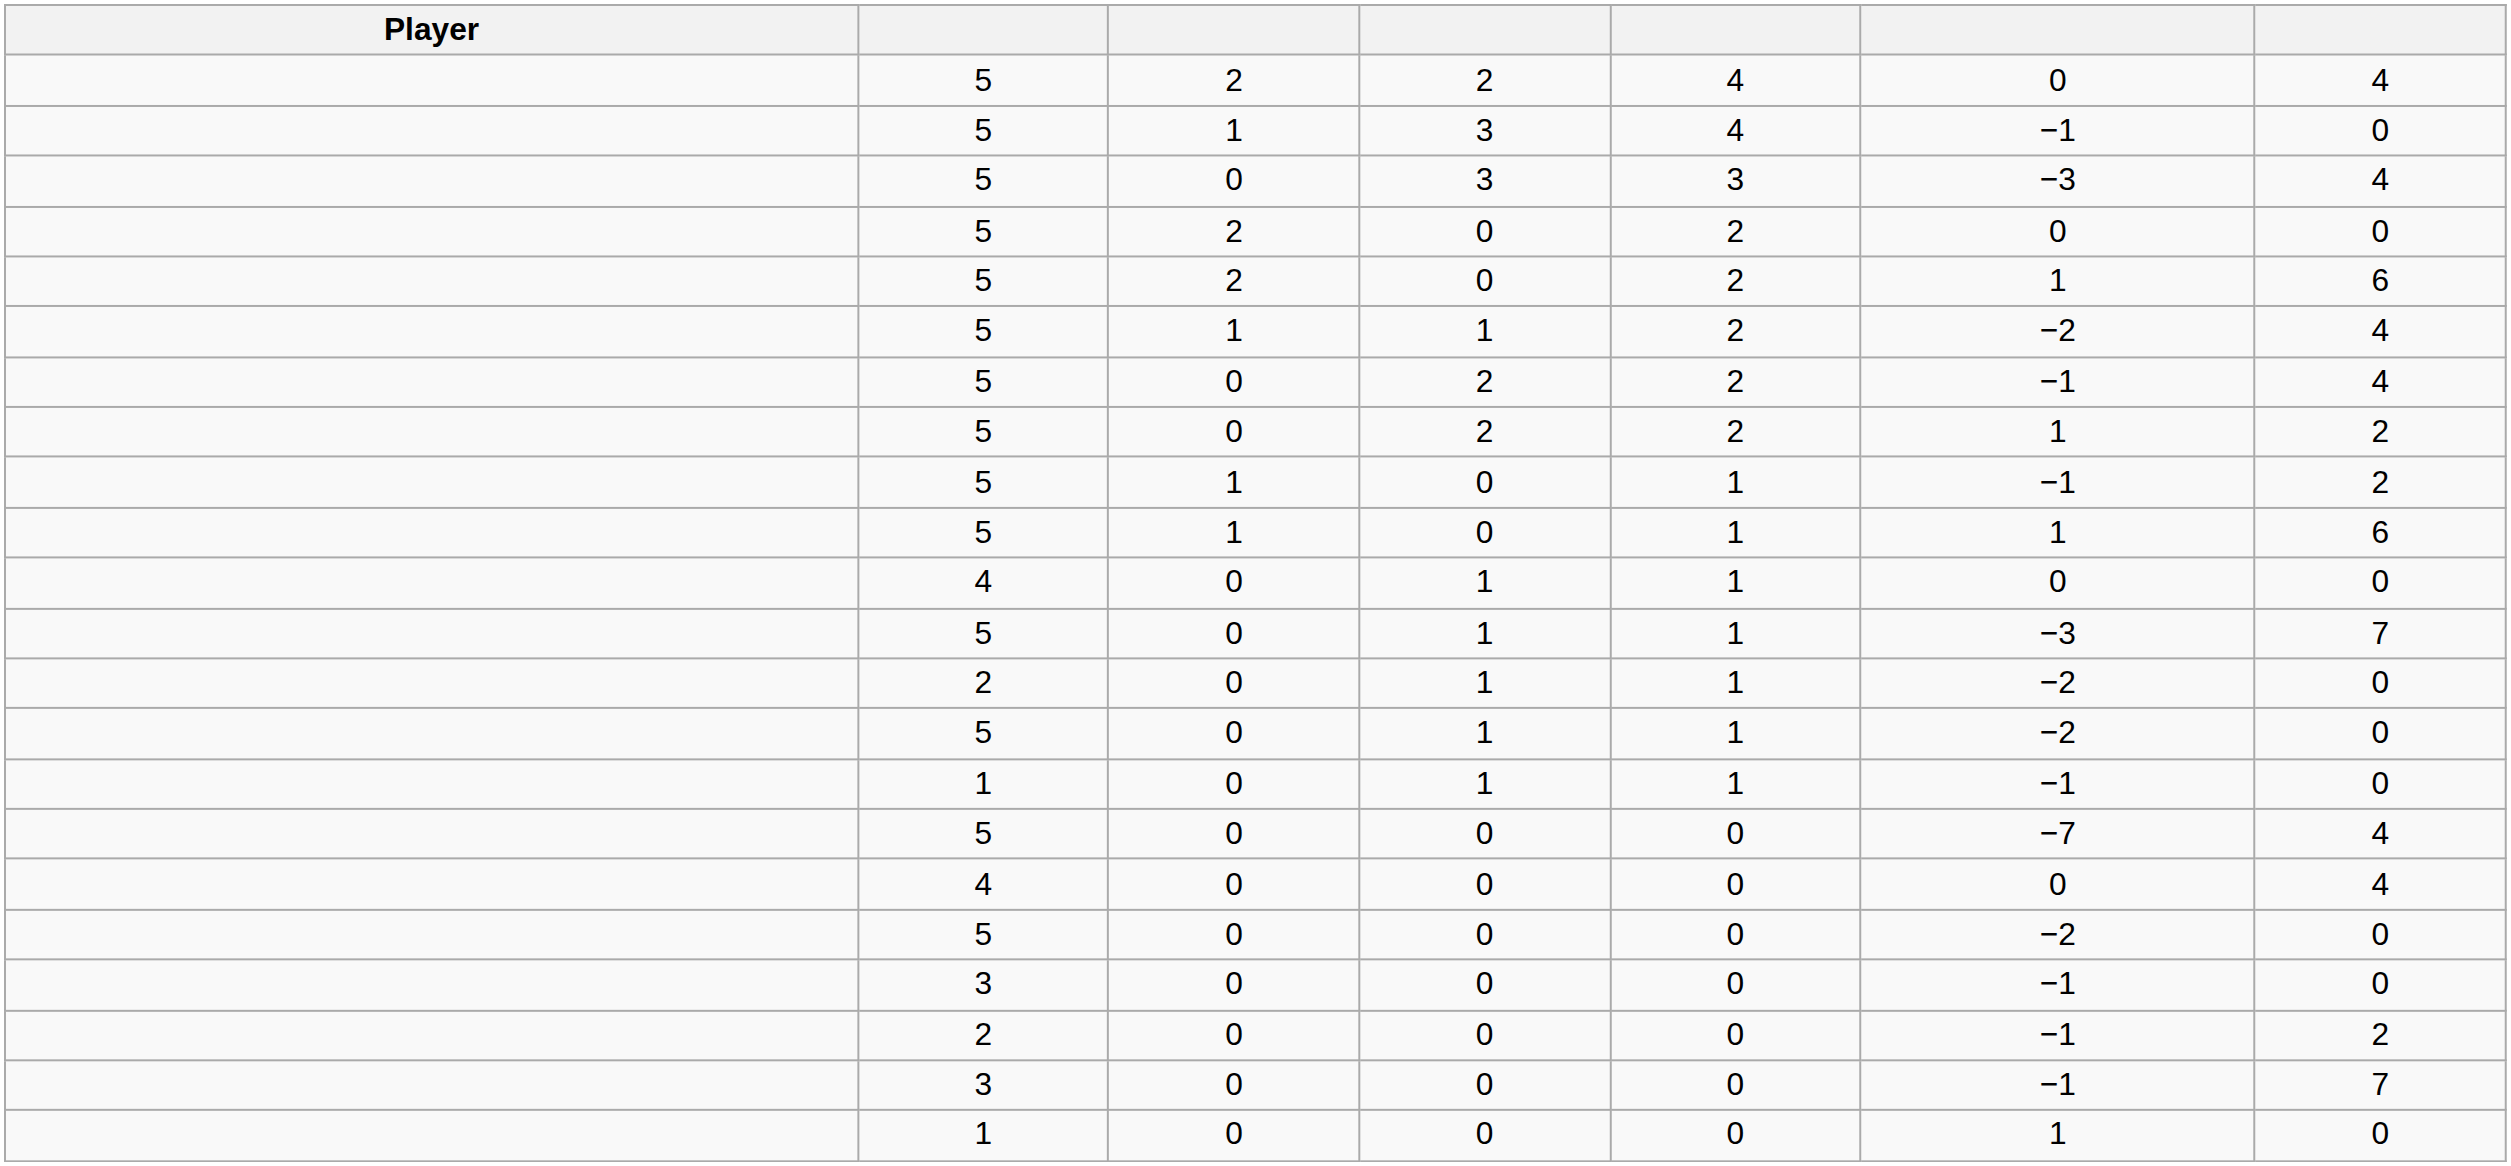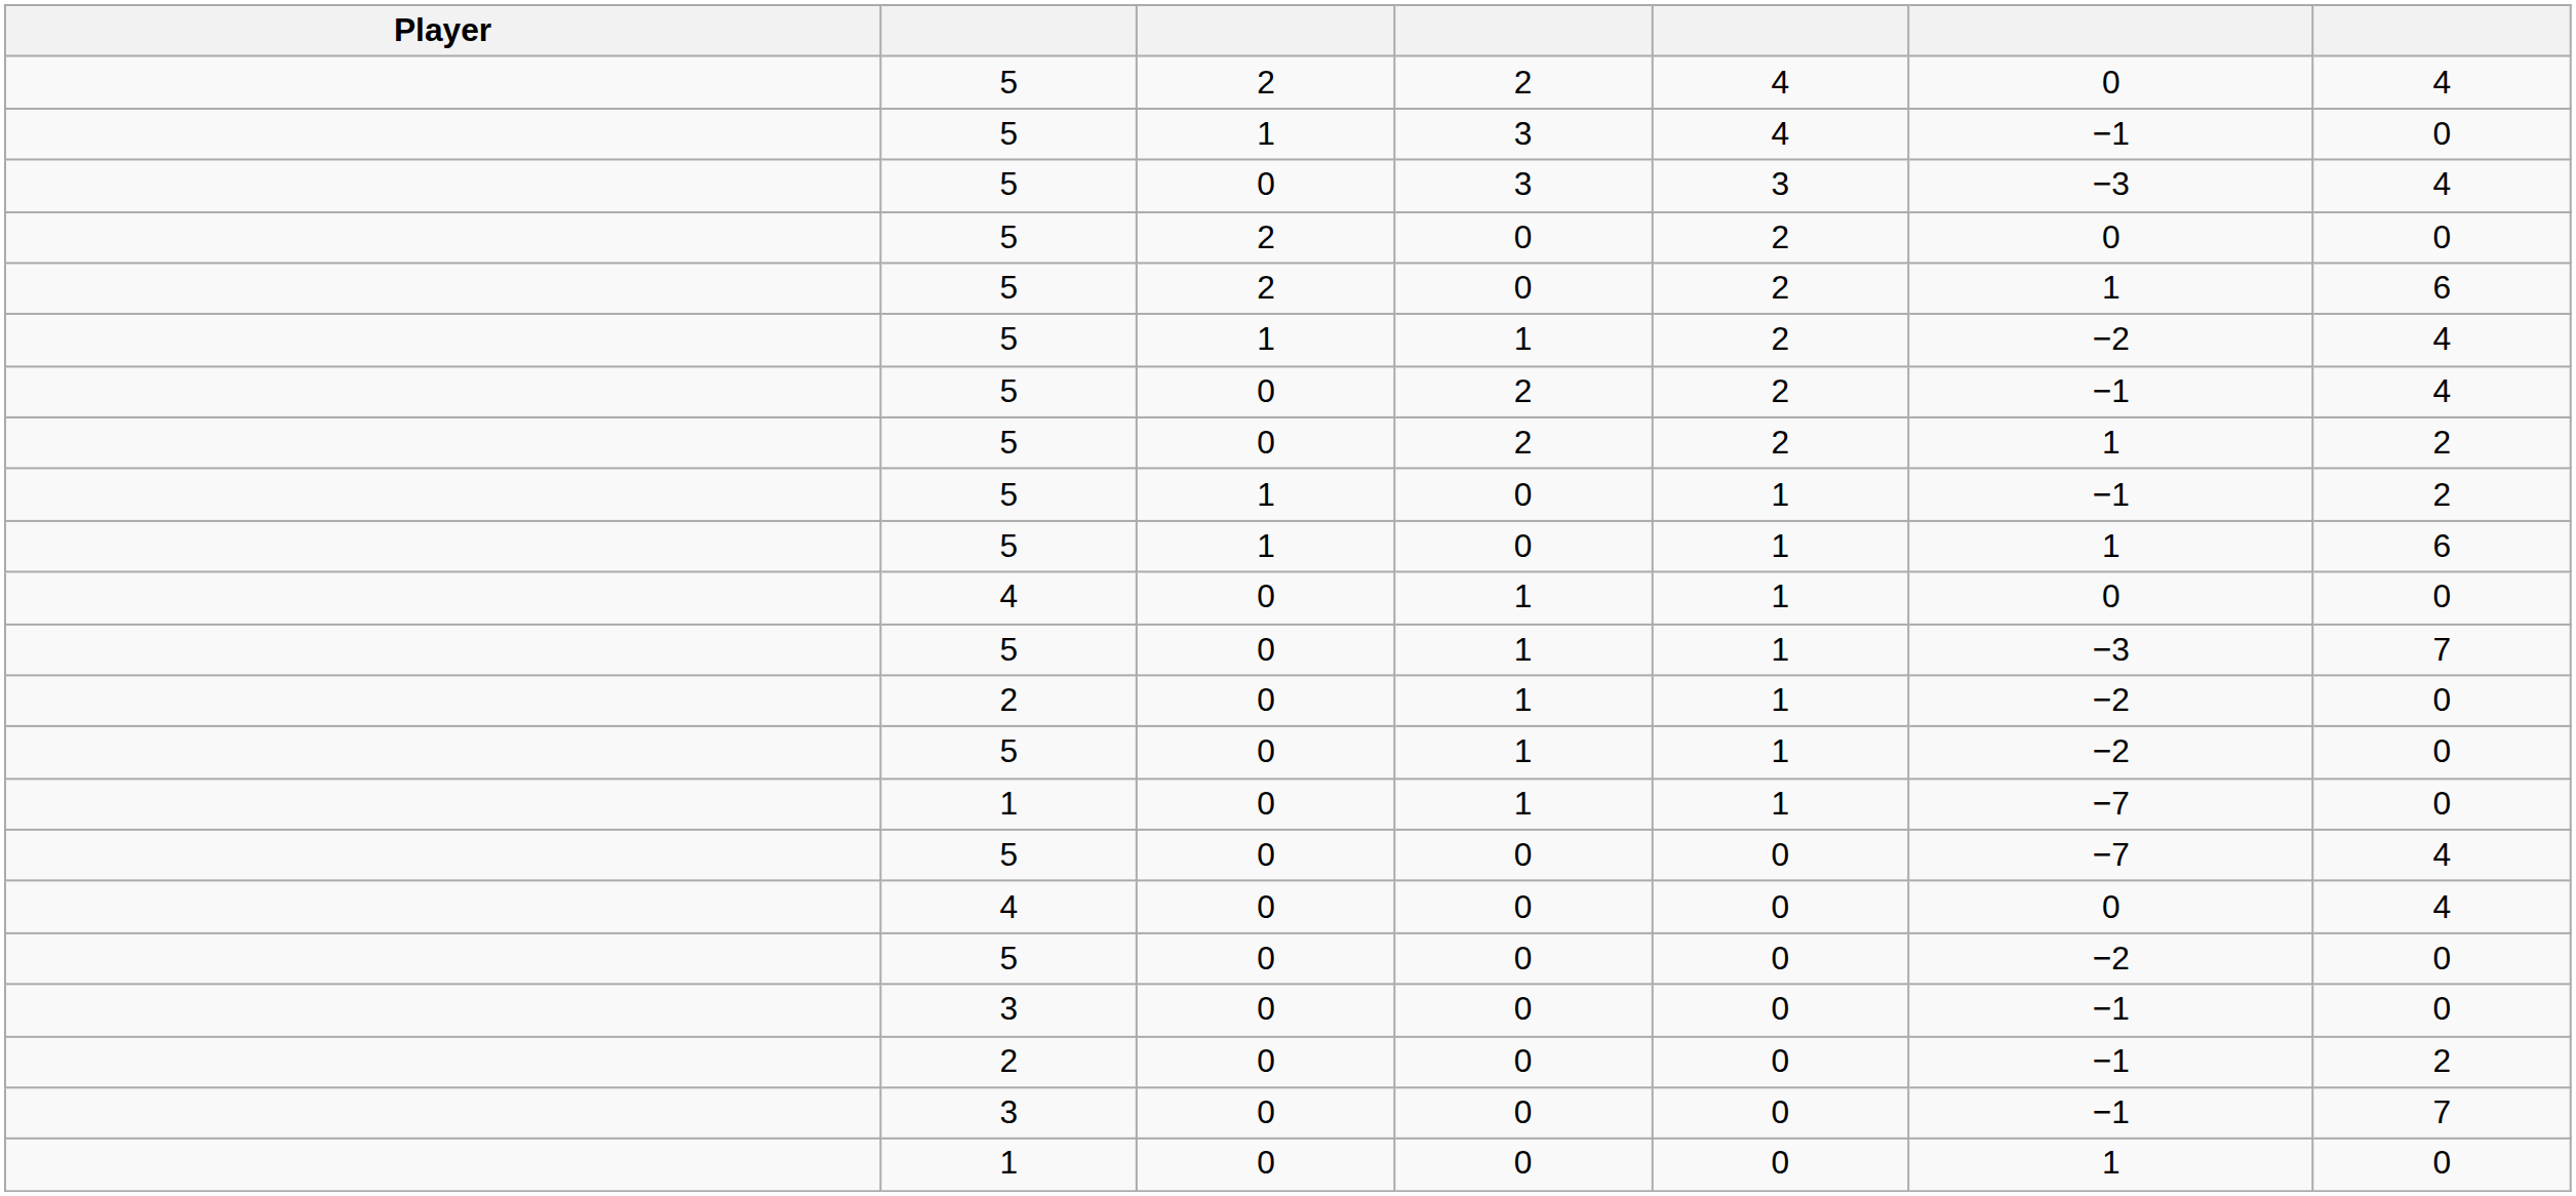row 16 | column 6: −1 -> −7
